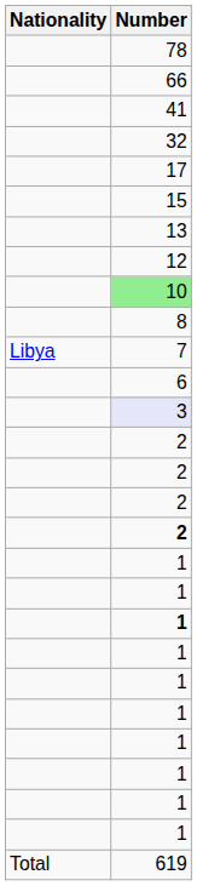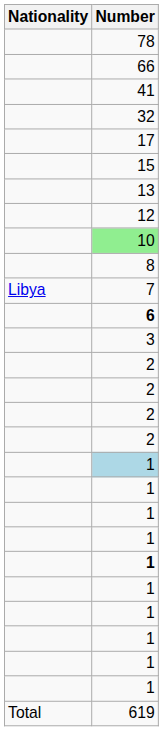row 13 | Number: normal -> bold
row 14 | Number: lavender background -> no background
row 18 | Number: bold -> normal
row 19 | Number: no background -> lightblue background
row 21 | Number: bold -> normal
row 23 | Number: normal -> bold
